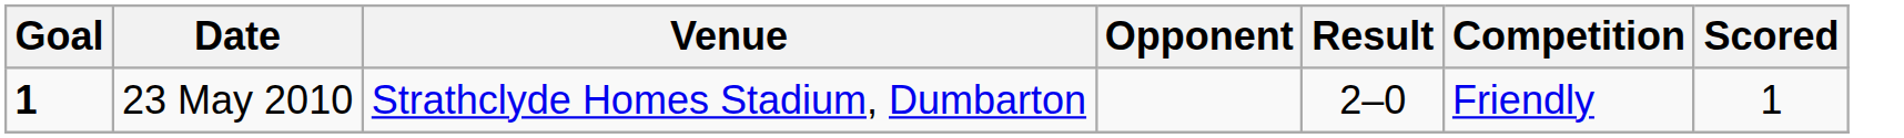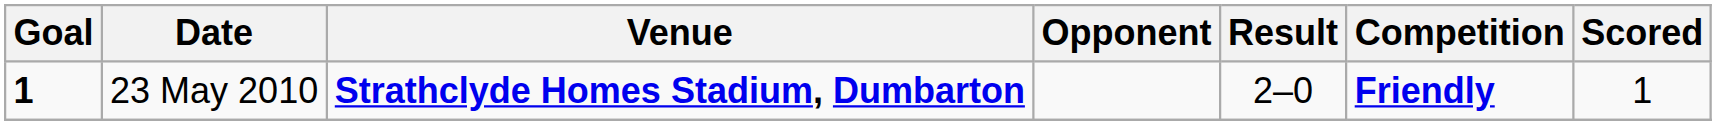23 May 2010 | Venue: normal -> bold
23 May 2010 | Competition: normal -> bold
